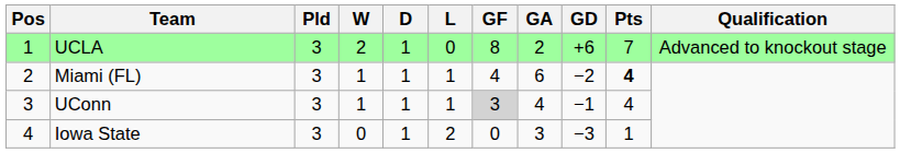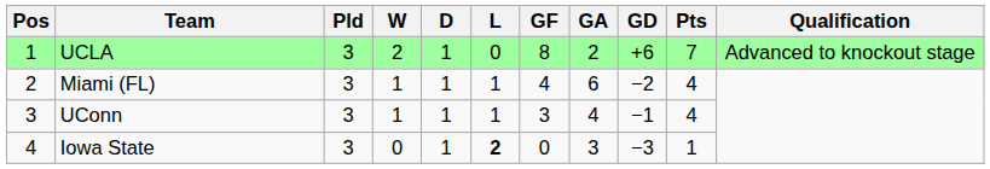Miami (FL) | Pts: bold -> normal
UConn | GF: lightgrey background -> no background
Iowa State | L: normal -> bold
